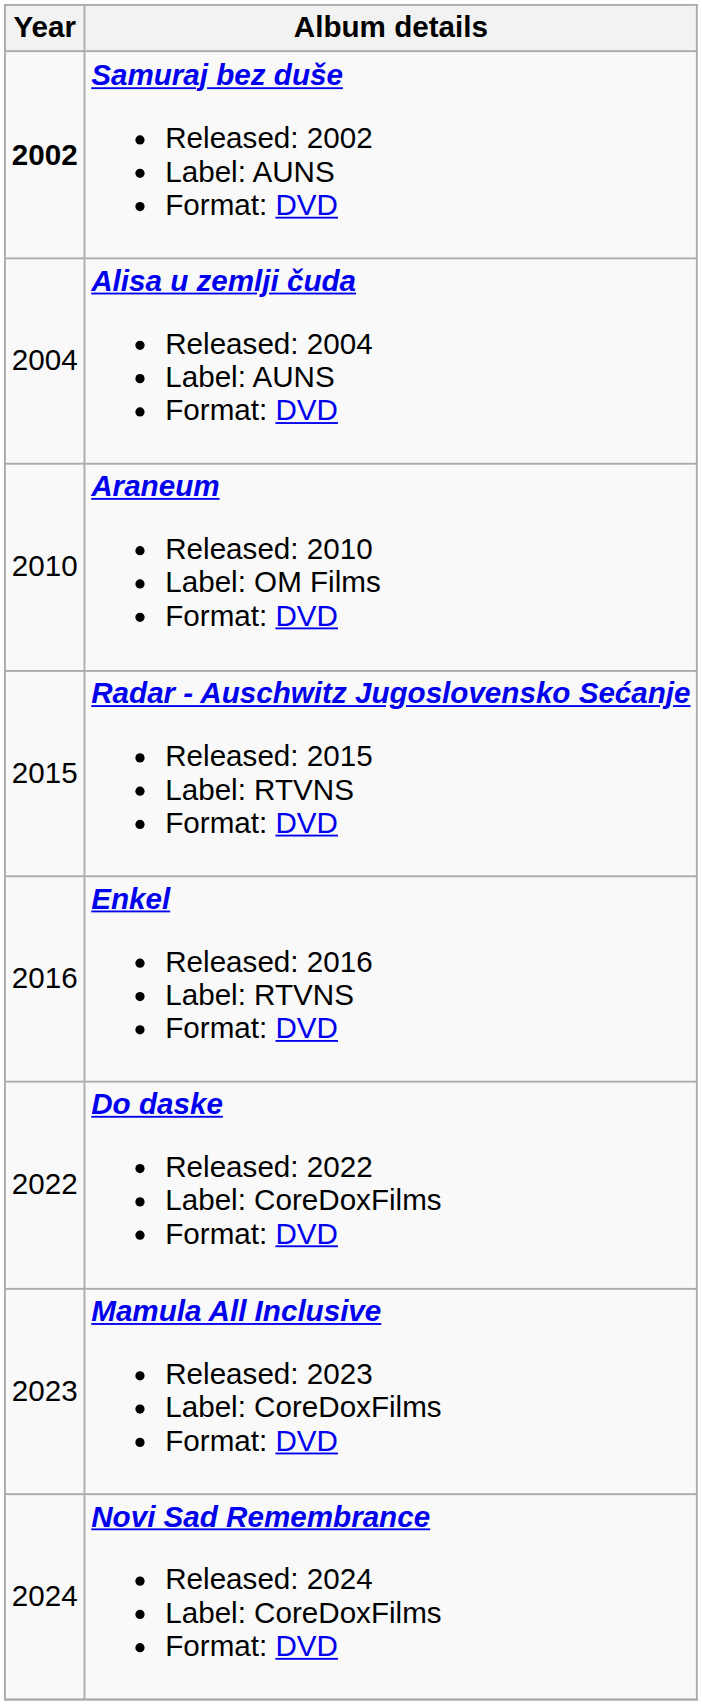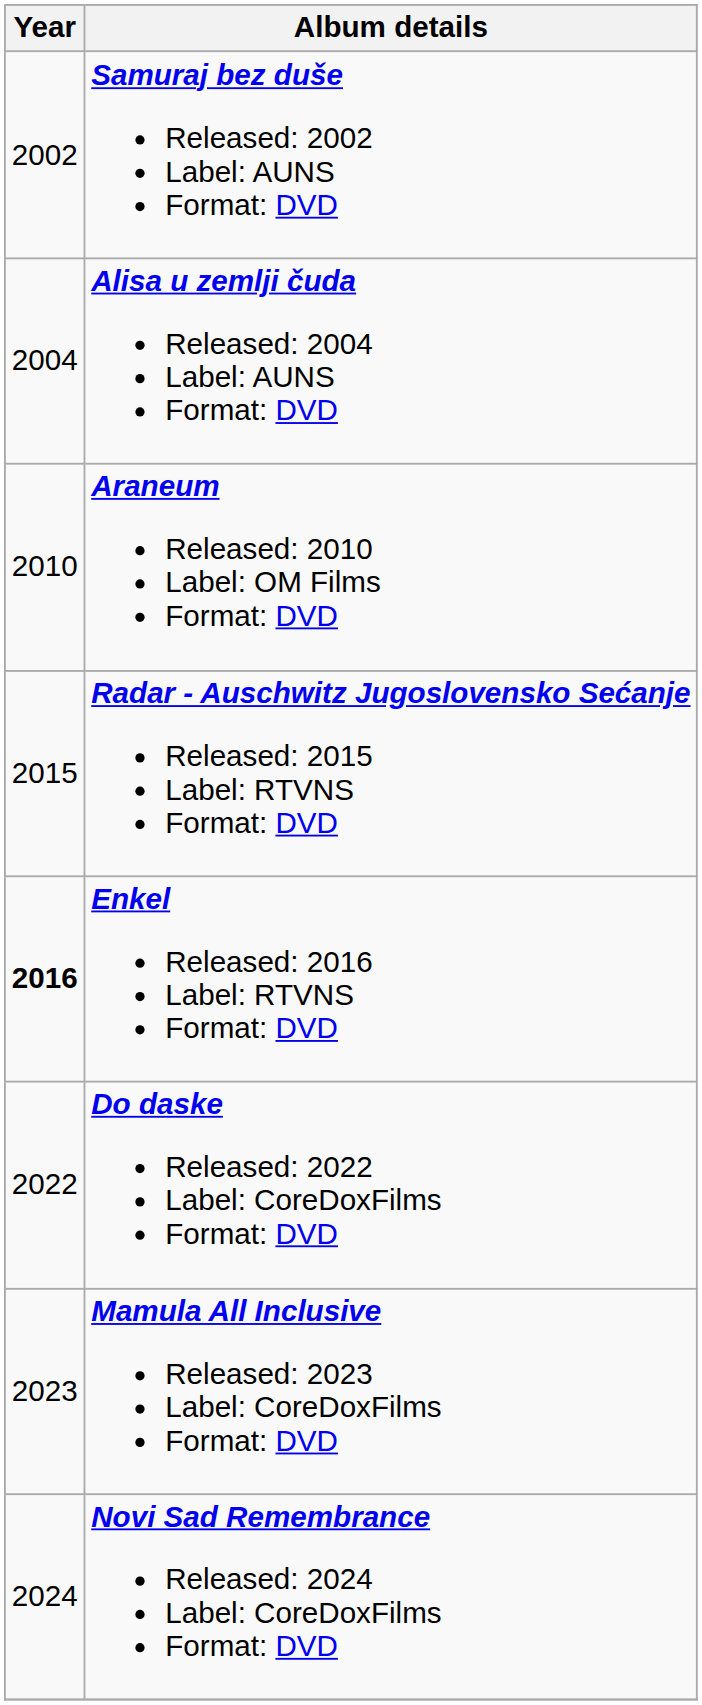Samuraj bez duše Released: 2002 Label: AUNS Format: DVD | Year: bold -> normal
Enkel Released: 2016 Label: RTVNS Format: DVD | Year: normal -> bold
